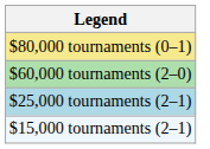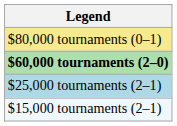row 3 | column 1: normal -> bold
